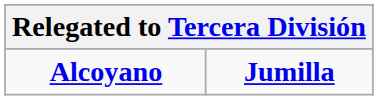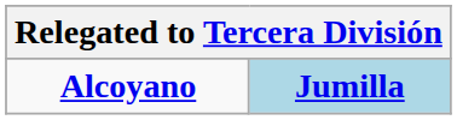Alcoyano | column 2: no background -> lightblue background
